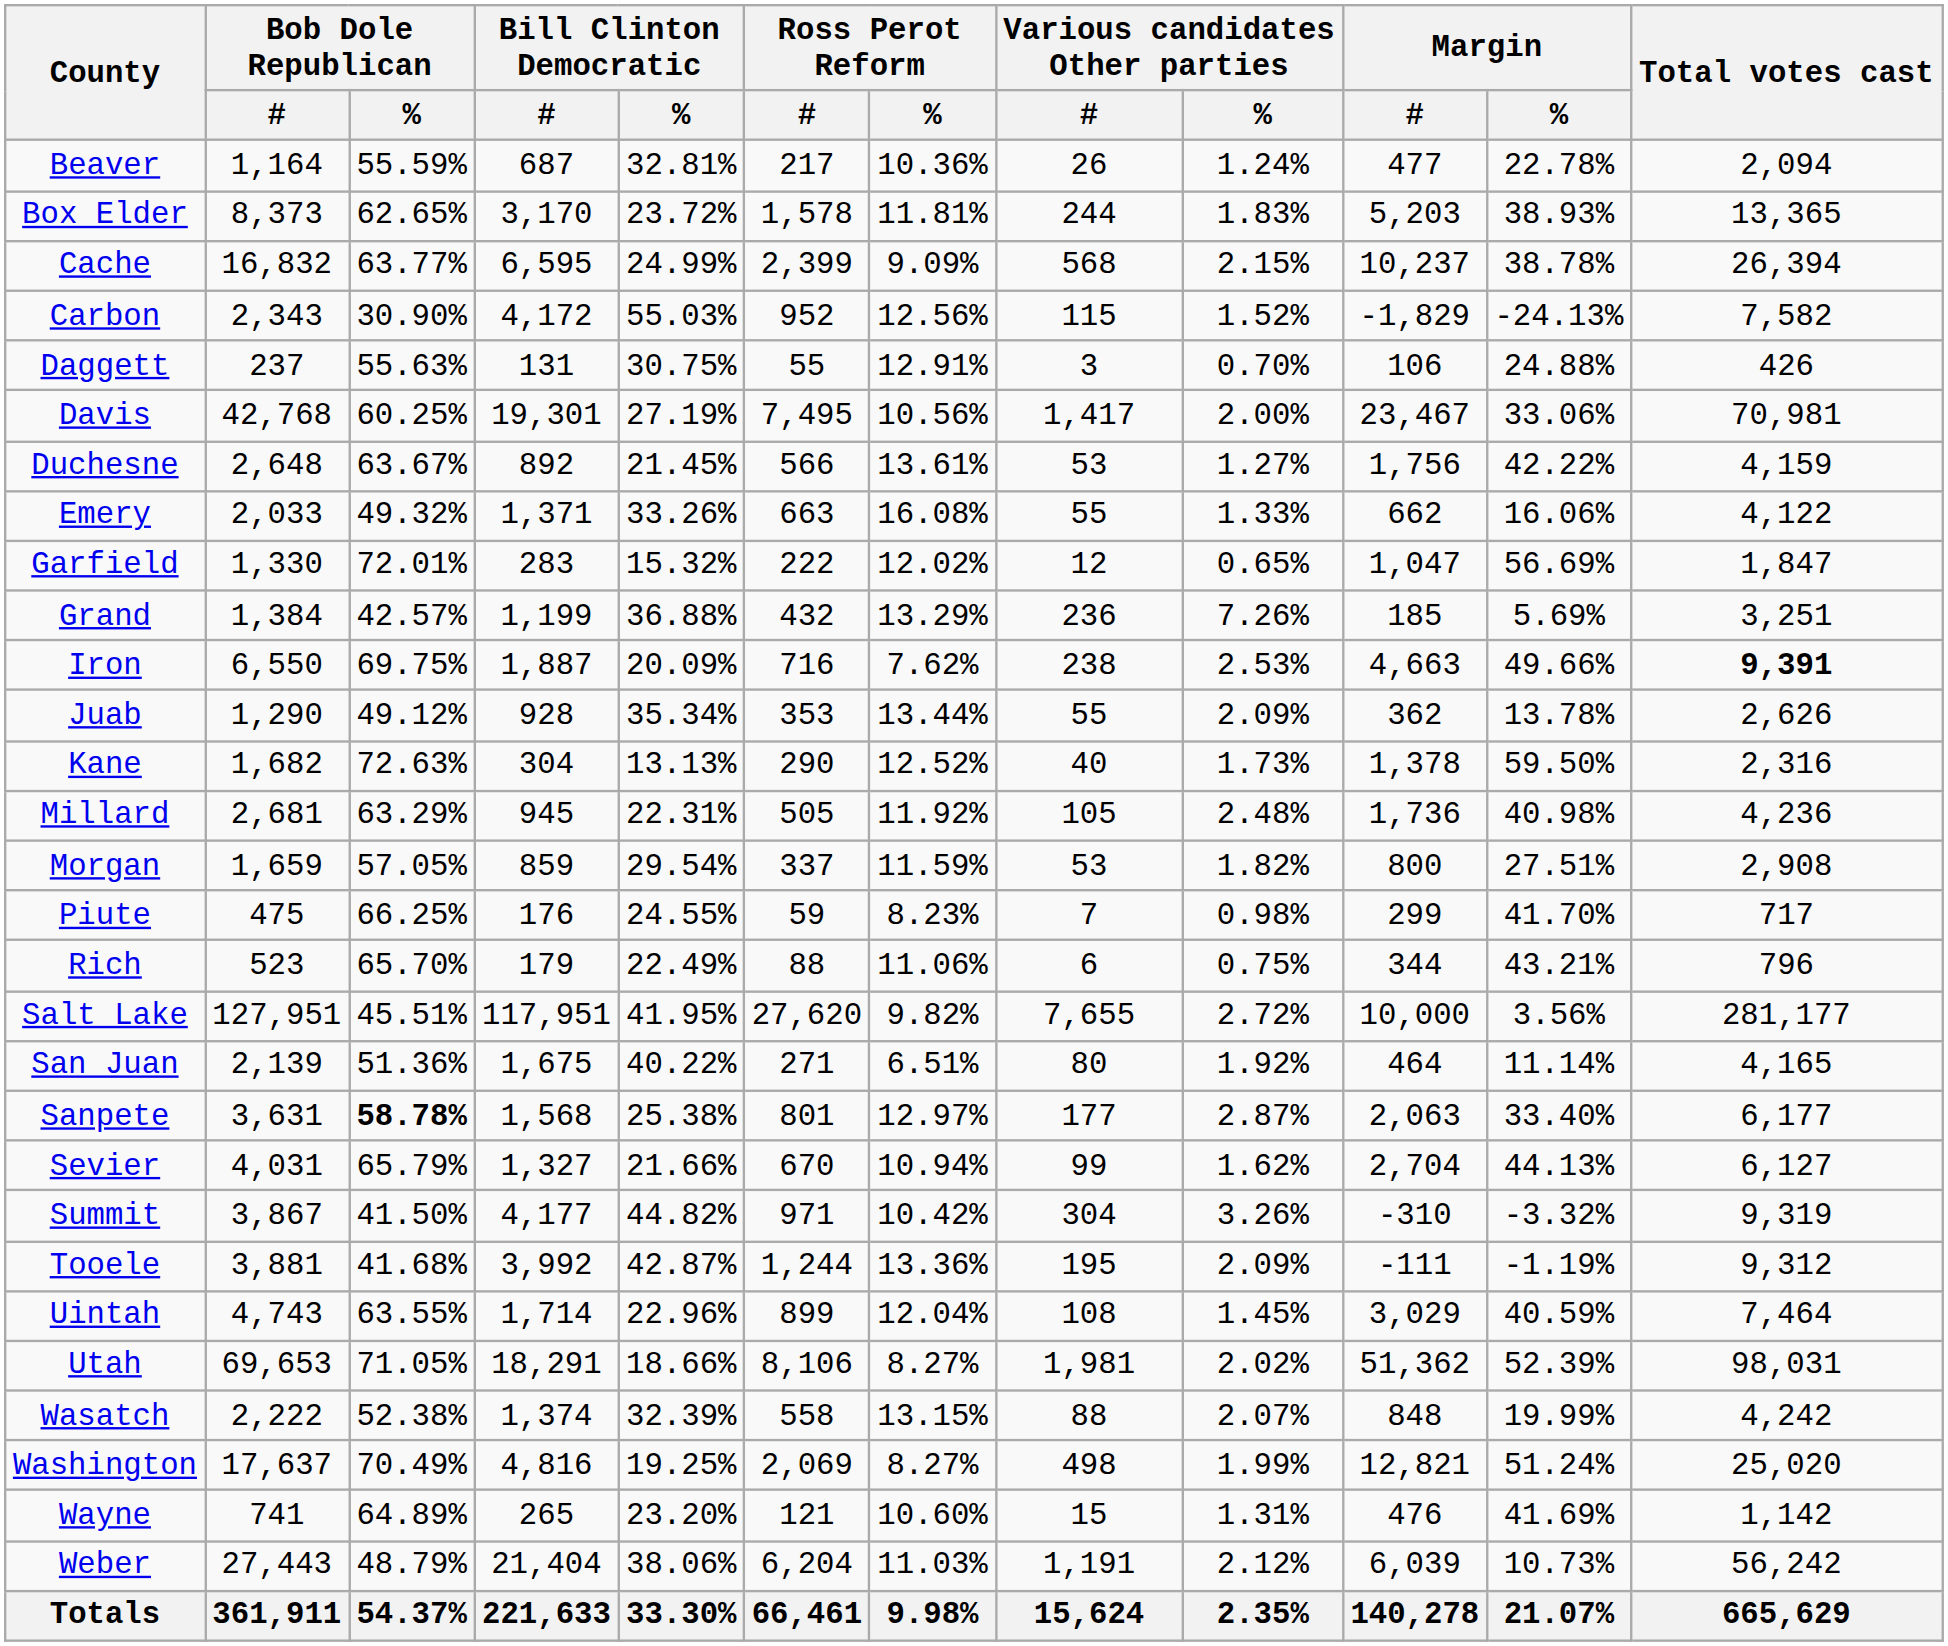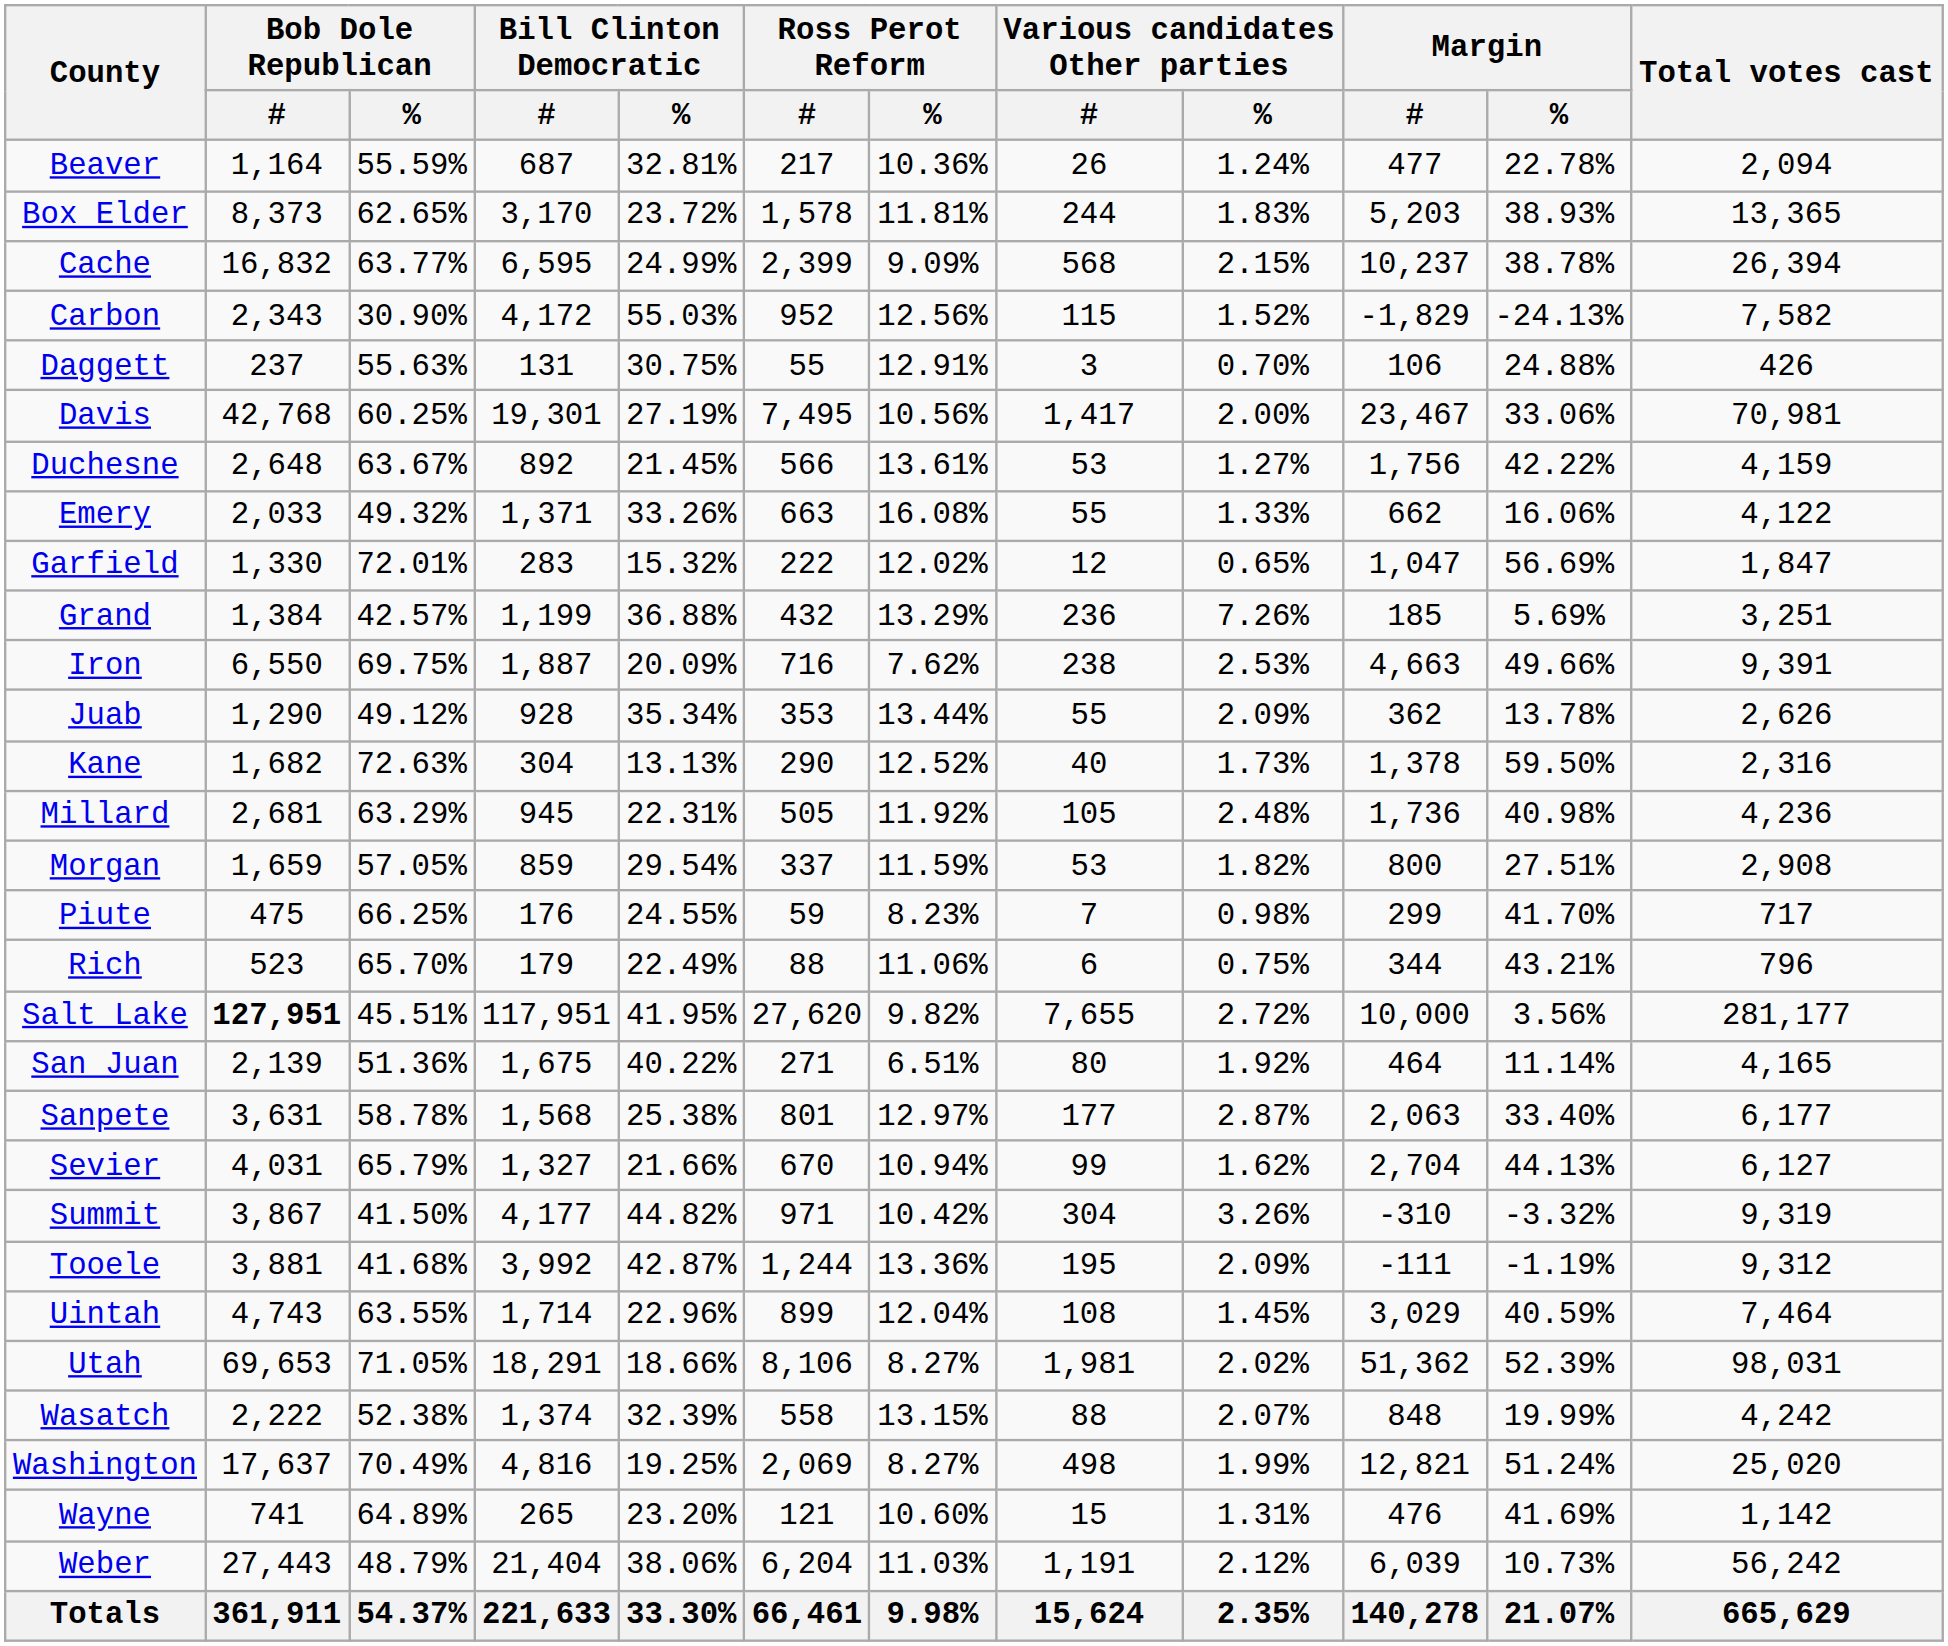Iron | Total votes cast: bold -> normal
Salt Lake | Bob Dole Republican / #: normal -> bold
Sanpete | Bob Dole Republican / %: bold -> normal
